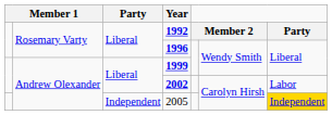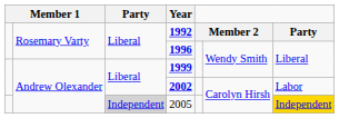2005 | Party: no background -> lightgrey background
